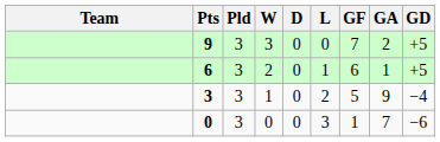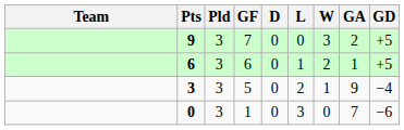columns swapped: W <-> GF
